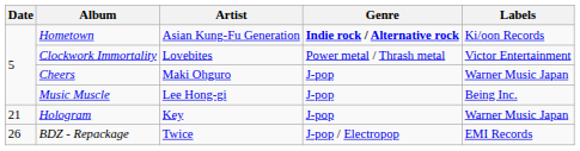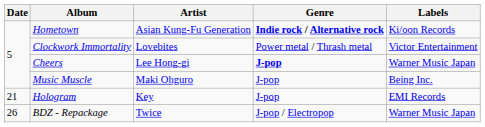Cheers | Artist: Maki Ohguro -> Lee Hong-gi
Cheers | Genre: normal -> bold
Music Muscle | Artist: Lee Hong-gi -> Maki Ohguro
Hologram | Labels: Warner Music Japan -> EMI Records
BDZ - Repackage | Labels: EMI Records -> Warner Music Japan
